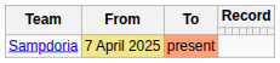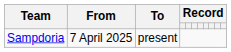Sampdoria | From: khaki background -> no background
Sampdoria | To: lightsalmon background -> no background
